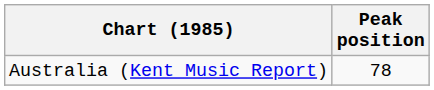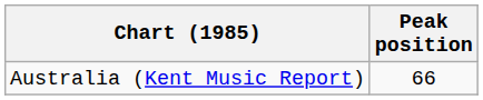Australia (Kent Music Report) | Peak position: 78 -> 66
